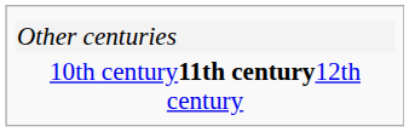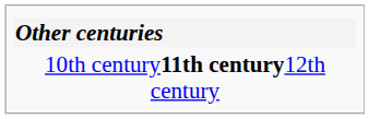row 1 | column 1: normal -> bold
